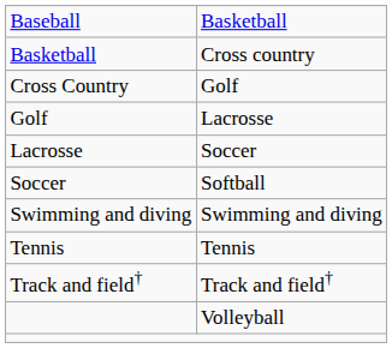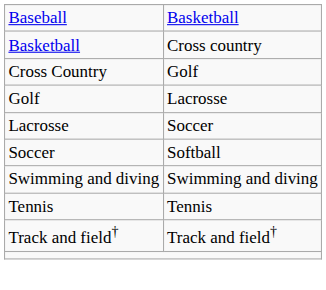- row: Volleyball
